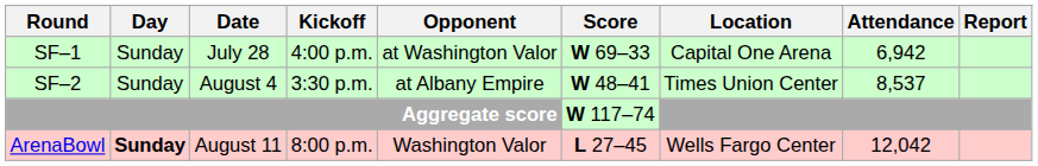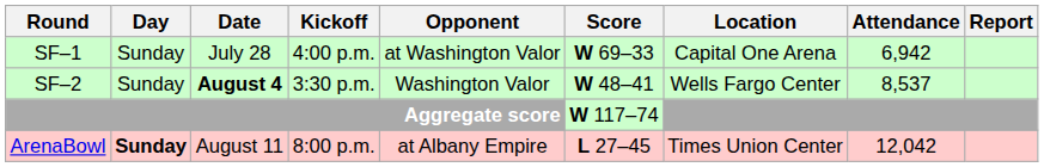SF–2 | Date: normal -> bold
SF–2 | Opponent: at Albany Empire -> Washington Valor
SF–2 | Location: Times Union Center -> Wells Fargo Center
ArenaBowl | Opponent: Washington Valor -> at Albany Empire
ArenaBowl | Location: Wells Fargo Center -> Times Union Center
